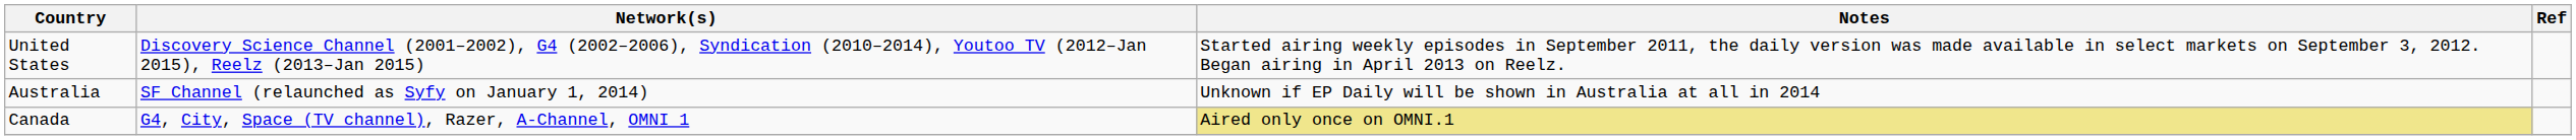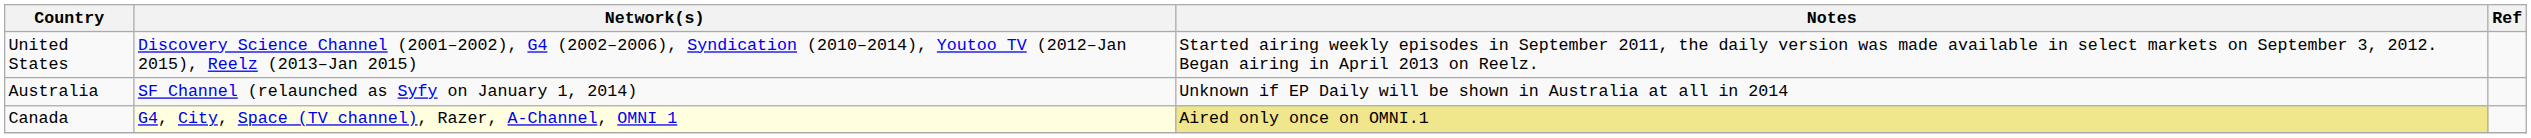Canada | Network(s): no background -> lightyellow background
